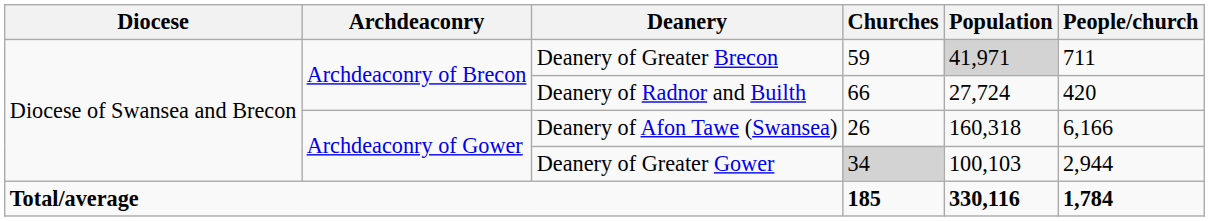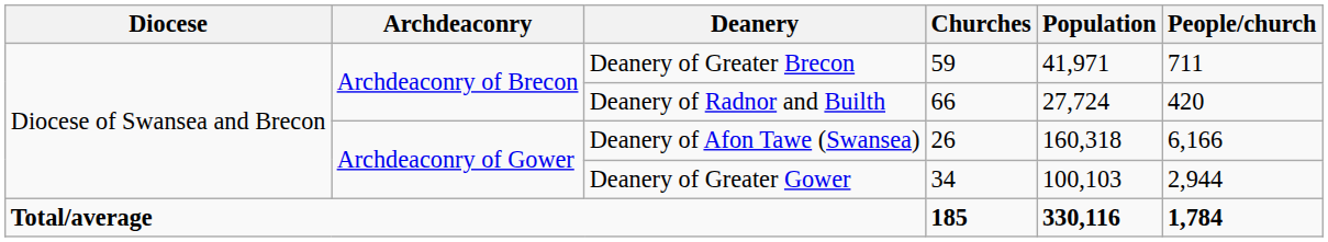Deanery of Greater Brecon | Population: lightgrey background -> no background
Deanery of Greater Gower | Churches: lightgrey background -> no background
